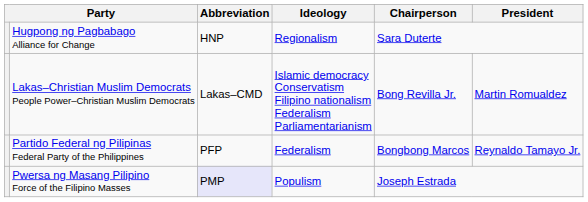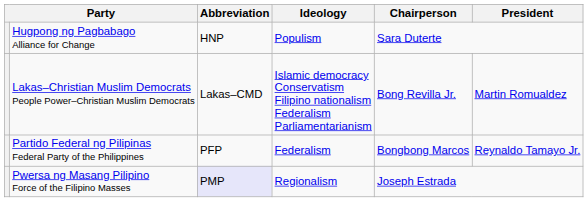Hugpong ng Pagbabago Alliance for Change | Ideology: Regionalism -> Populism
Pwersa ng Masang Pilipino Force of the Filipino Masses | Ideology: Populism -> Regionalism
